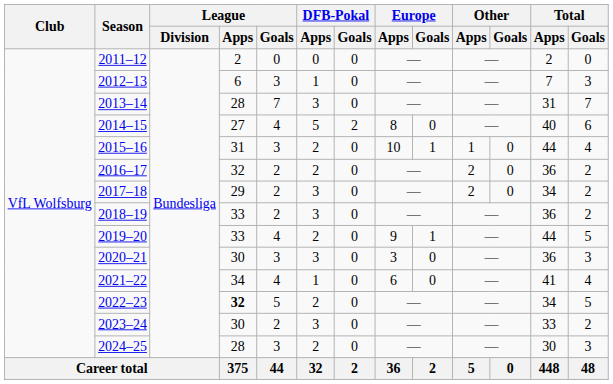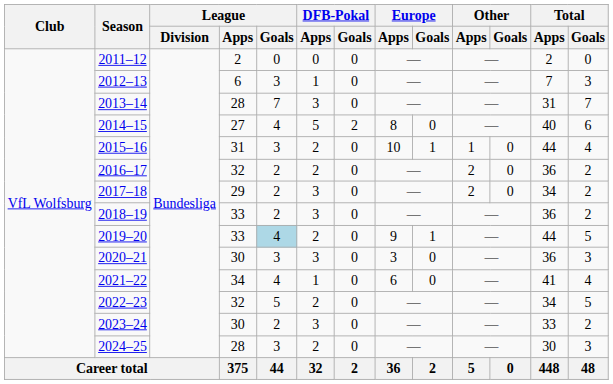2019–20 | League / Goals: no background -> lightblue background
2022–23 | League / Apps: bold -> normal
